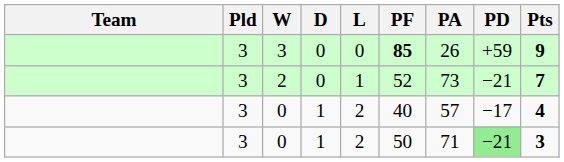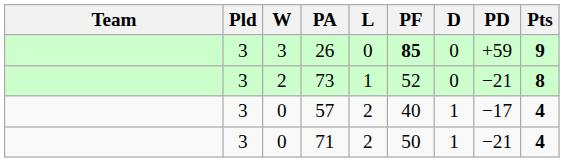columns swapped: D <-> PA
row 3 | Pts: 7 -> 8
row 5 | PD: lightgreen background -> no background
row 5 | Pts: 3 -> 4
